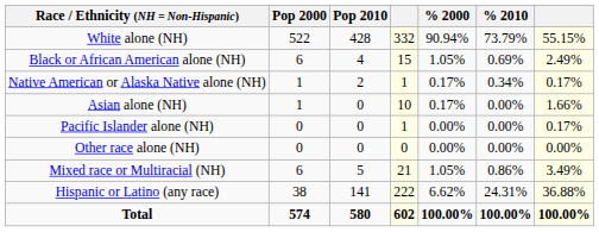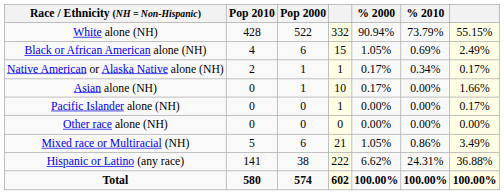columns swapped: Pop 2000 <-> Pop 2010
